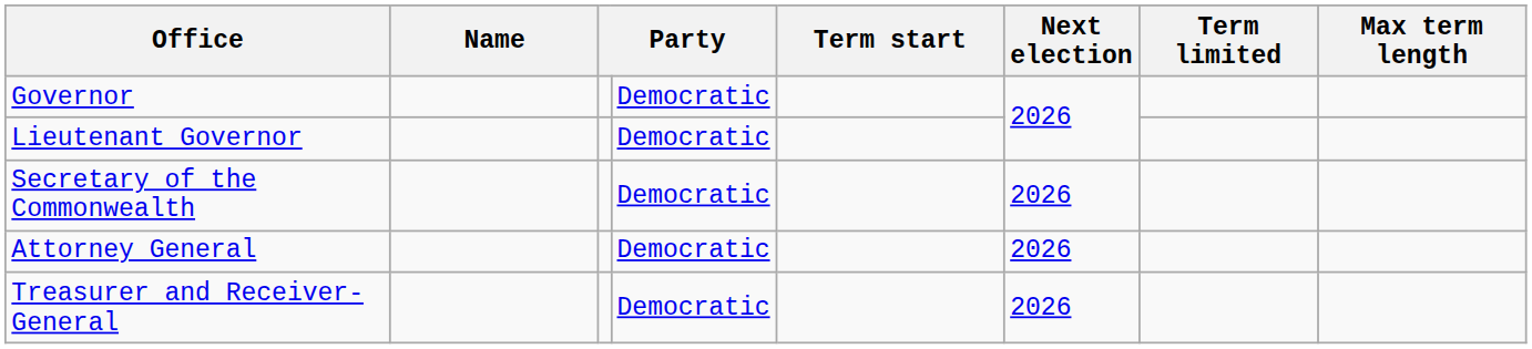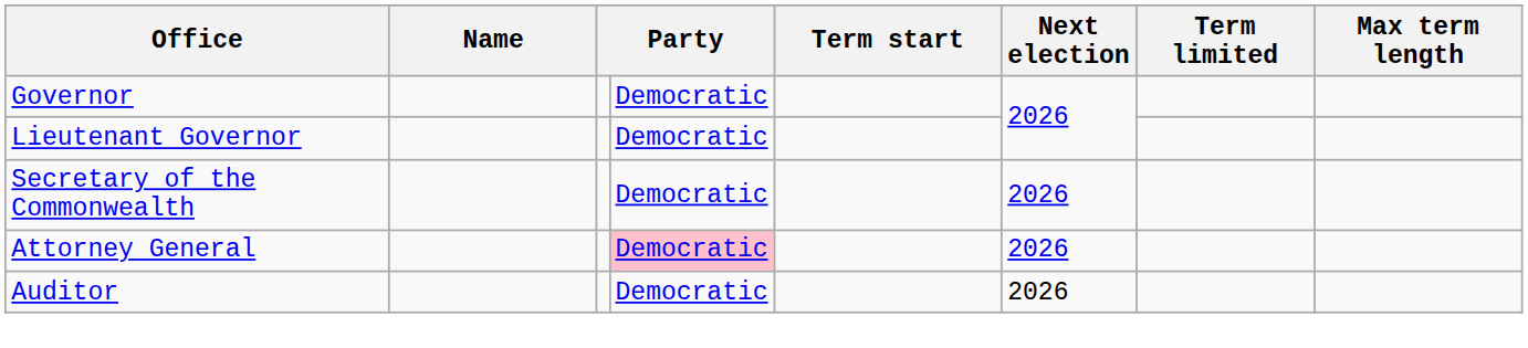Attorney General | column 4: no background -> pink background
- row: Treasurer and Receiver-General | Democratic | 2026
+ row: Auditor | Democratic | 2026
